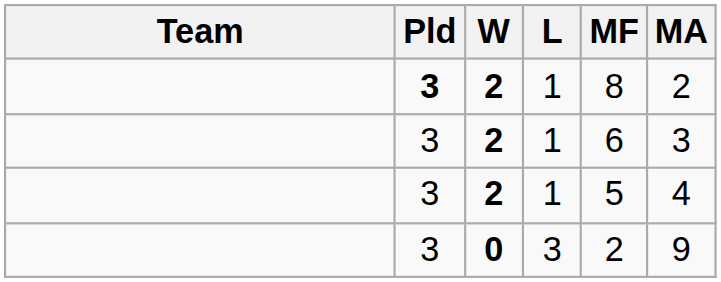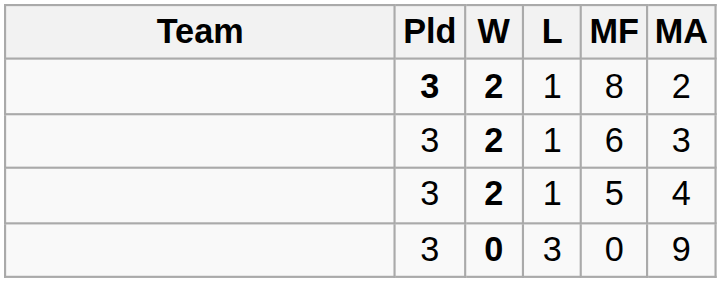row 5 | MF: 2 -> 0
